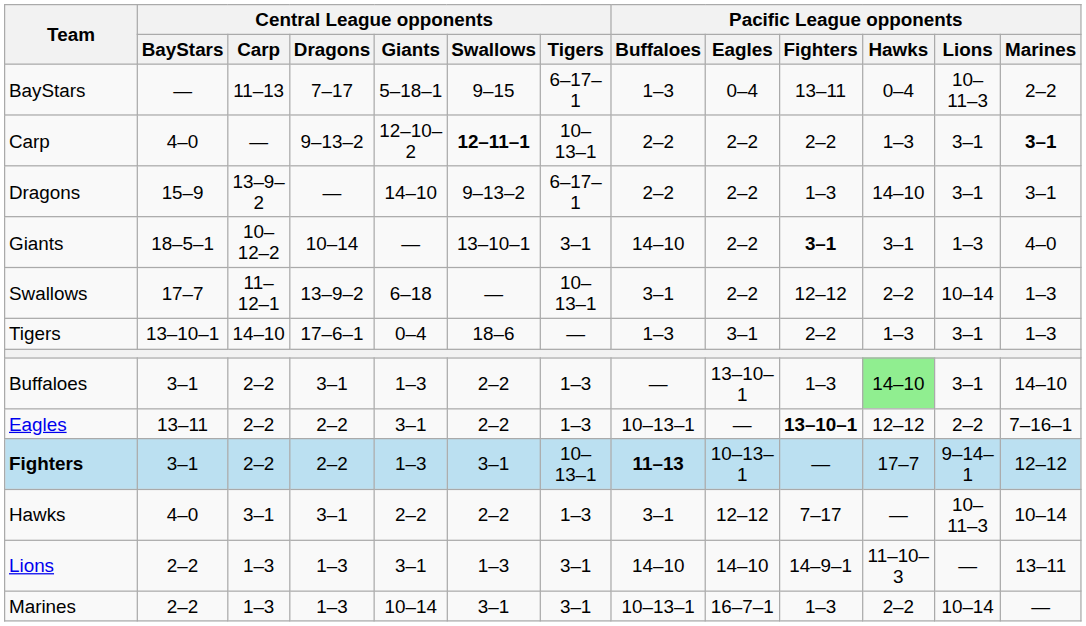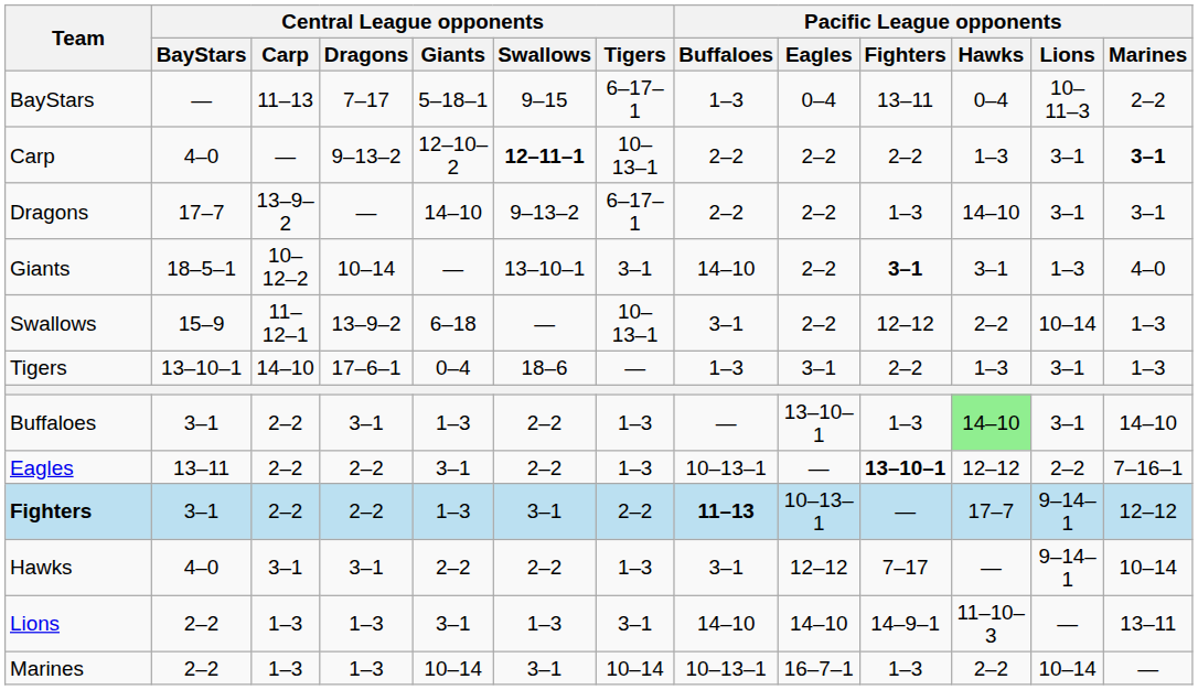row 5 | Central League opponents / BayStars: 15–9 -> 17–7
row 7 | Central League opponents / BayStars: 17–7 -> 15–9
row 12 | Central League opponents / Tigers: 10–13–1 -> 2–2
row 13 | Pacific League opponents / Lions: 10–11–3 -> 9–14–1
row 15 | Central League opponents / Tigers: 3–1 -> 10–14
